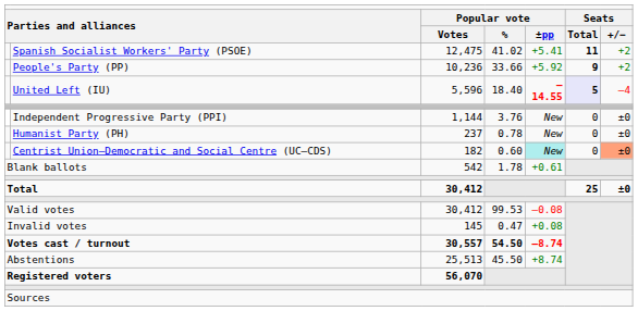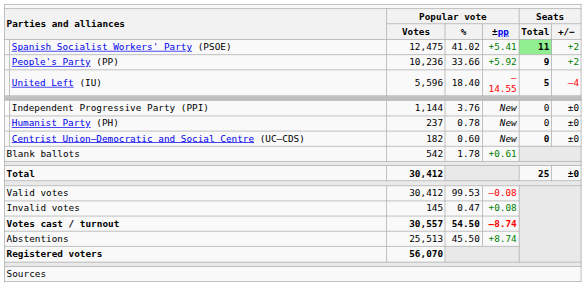Spanish Socialist Workers' Party (PSOE) | column 6: no background -> lightgreen background
United Left (IU) | column 5: bold -> normal
United Left (IU) | column 6: lavender background -> no background
Centrist Union–Democratic and Social Centre (UC–CDS) | column 5: paleturquoise background -> no background
Centrist Union–Democratic and Social Centre (UC–CDS) | column 6: normal -> bold
Centrist Union–Democratic and Social Centre (UC–CDS) | column 7: lightsalmon background -> no background
